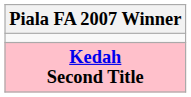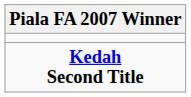row 3 | column 1: pink background -> no background
